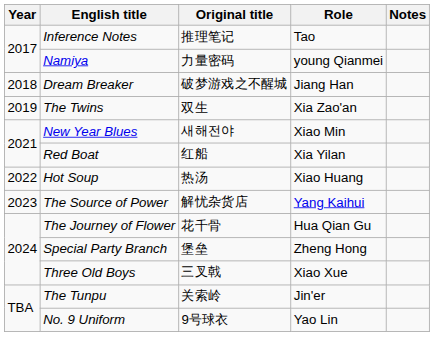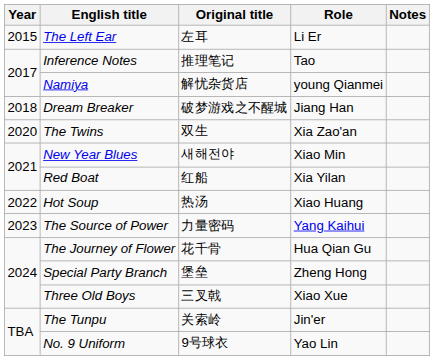+ row: 2015 | The Left Ear | 左耳 | Li Er
Namiya | Original title: 力量密码 -> 解忧杂货店
The Twins | Year: 2019 -> 2020
The Source of Power | Original title: 解忧杂货店 -> 力量密码
